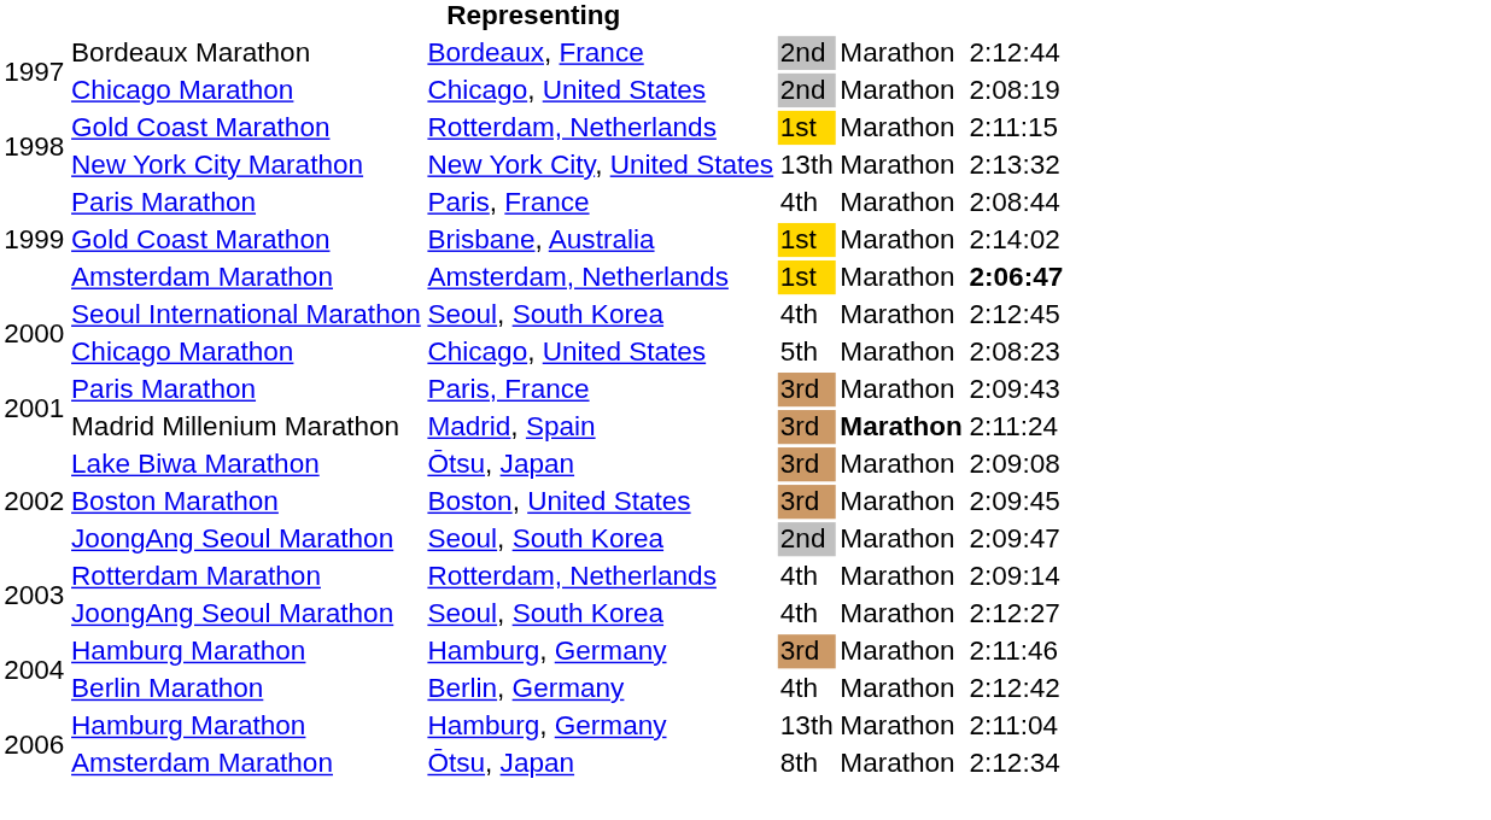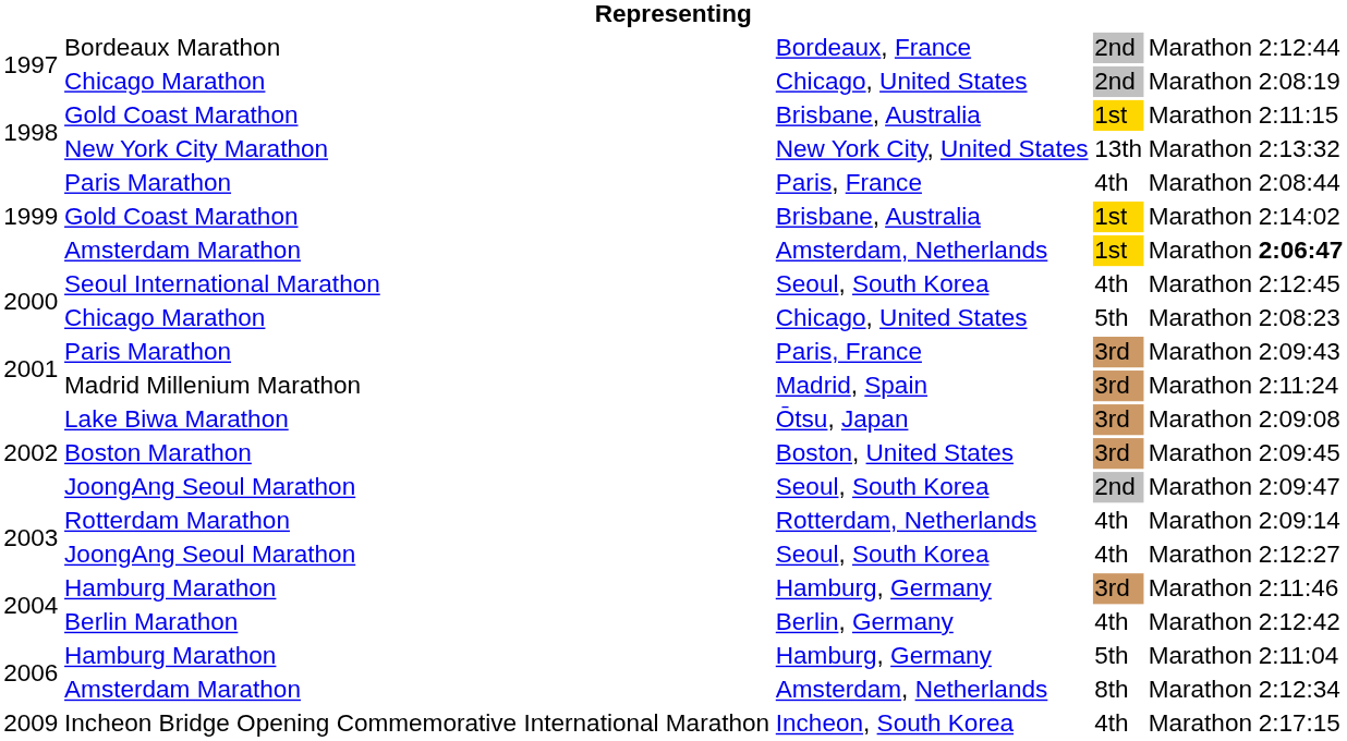1998 / Gold Coast Marathon | column 3: Rotterdam, Netherlands -> Brisbane, Australia
Madrid Millenium Marathon | column 5: bold -> normal
2006 / Hamburg Marathon | column 4: 13th -> 5th
2006 / Amsterdam Marathon | column 3: Ōtsu, Japan -> Amsterdam, Netherlands
+ row: 2009 | Incheon Bridge Opening Commemorative International Marathon | Incheon, South Korea | 4th | Marathon | 2:17:15
